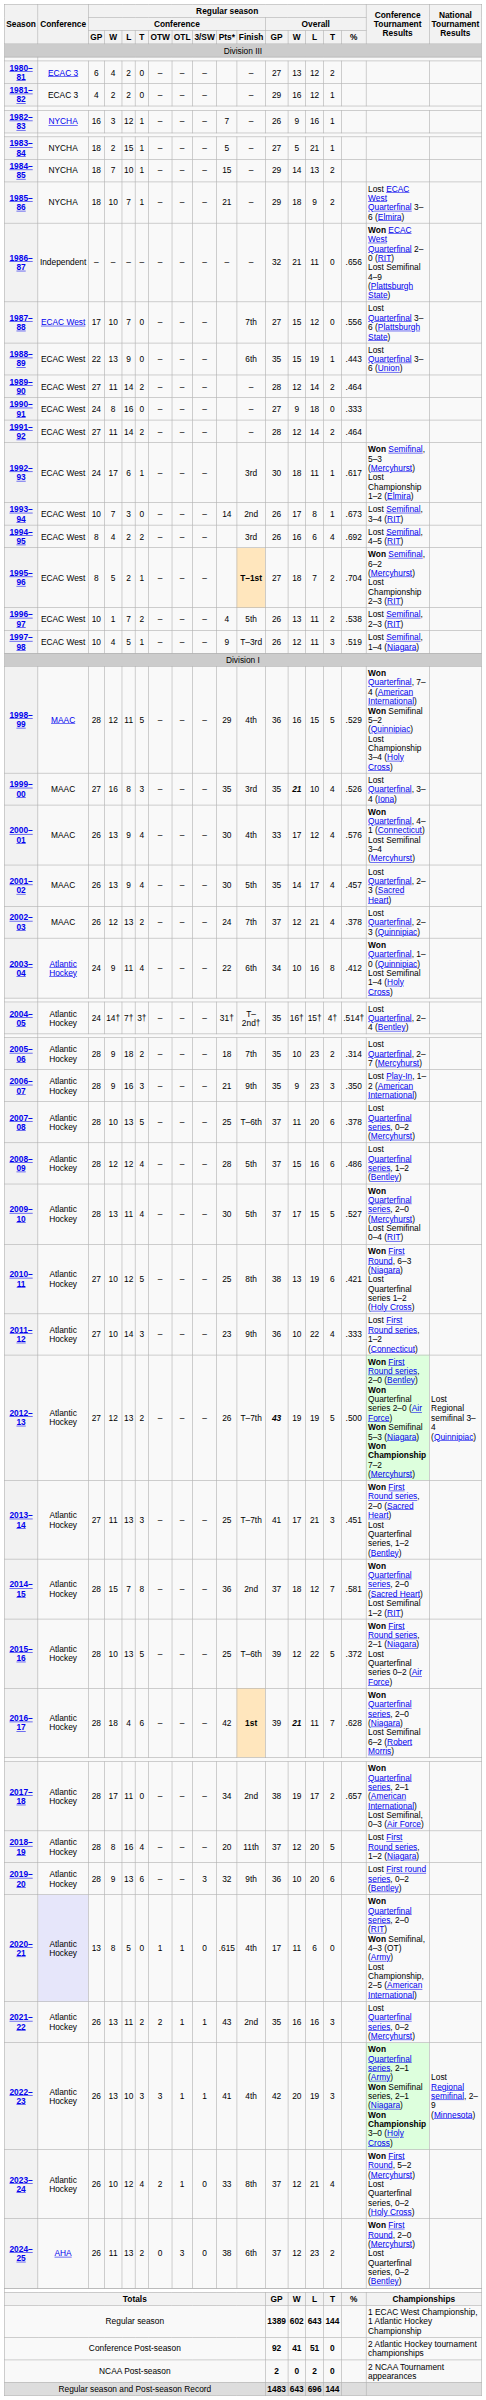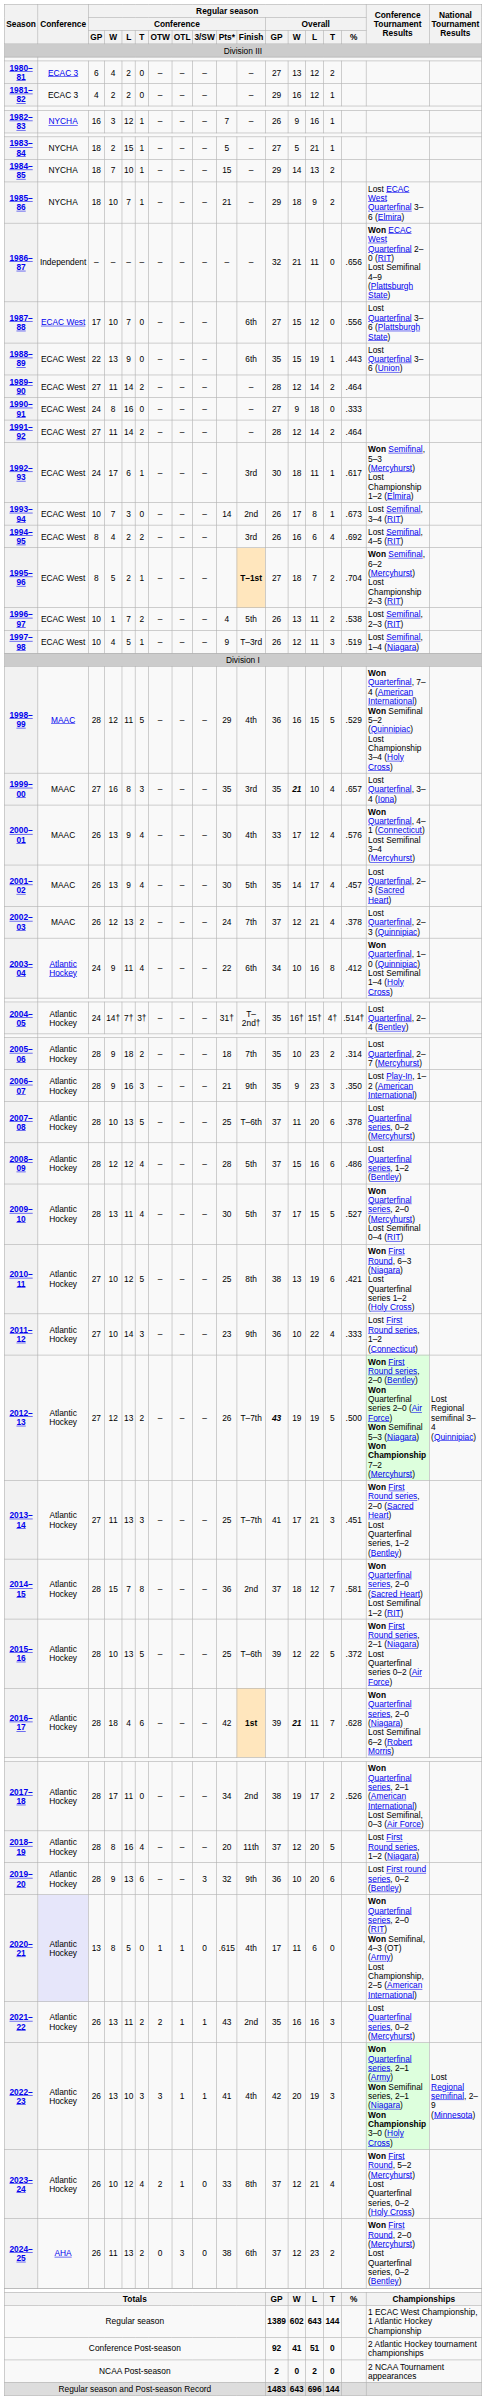1987–88 | Regular season / Conference / Finish: 7th -> 6th
1999–00 | Regular season / Overall / %: .526 -> .657
2017–18 | Regular season / Overall / %: .657 -> .526
